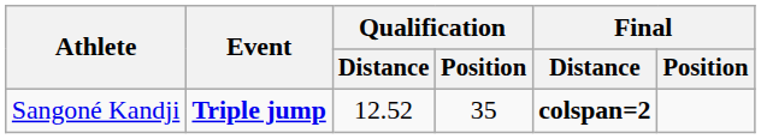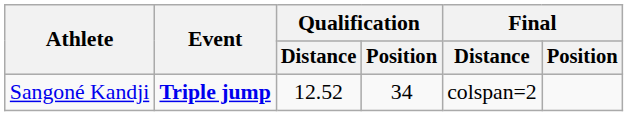Sangoné Kandji | Qualification / Position: 35 -> 34
Sangoné Kandji | Final / Distance: bold -> normal
